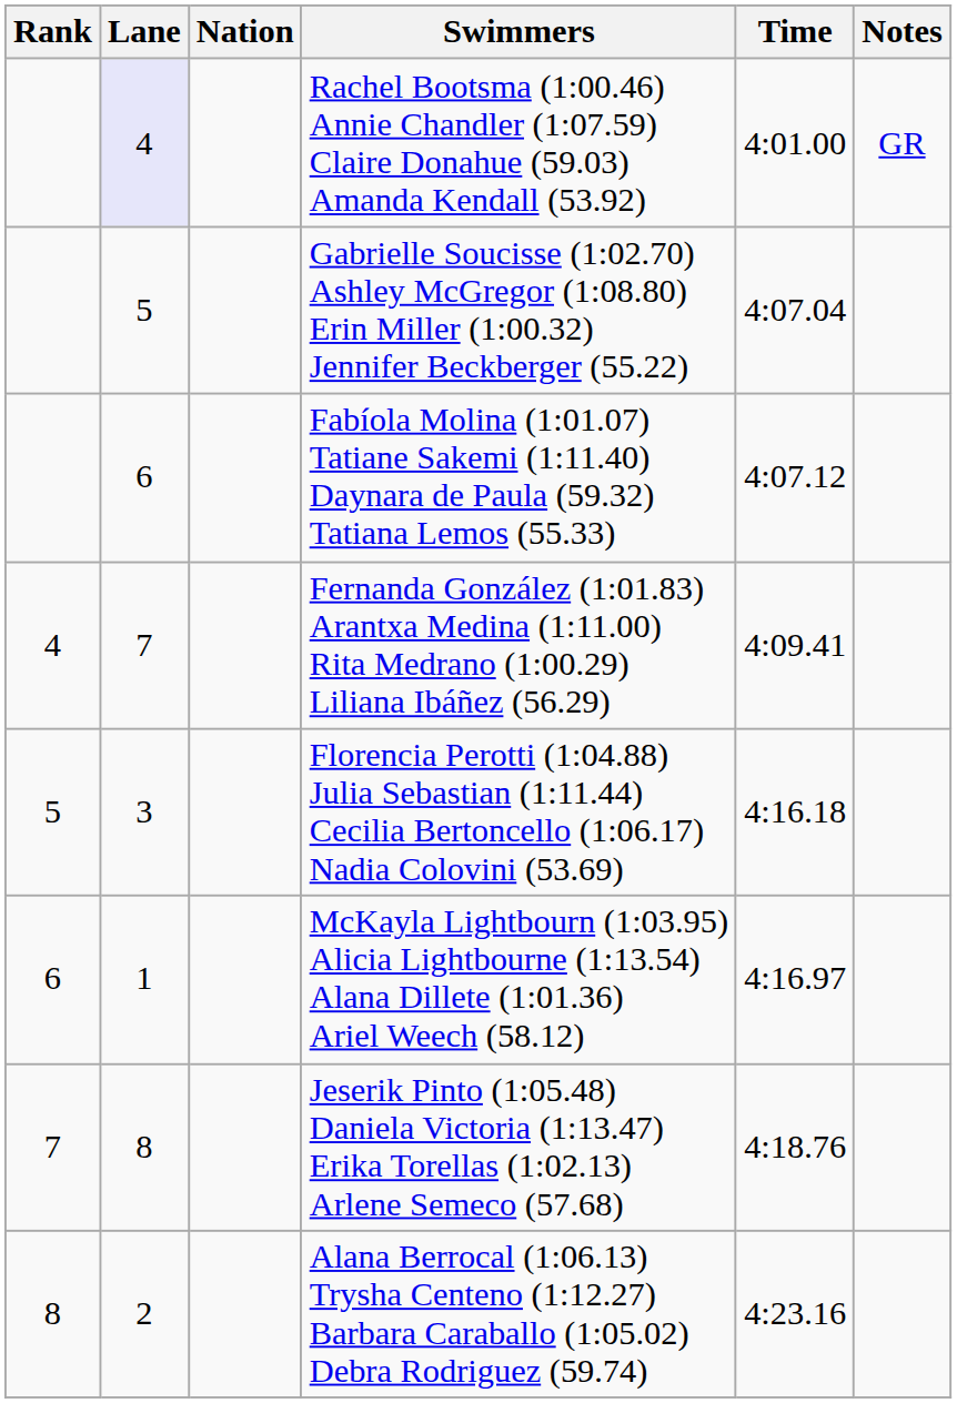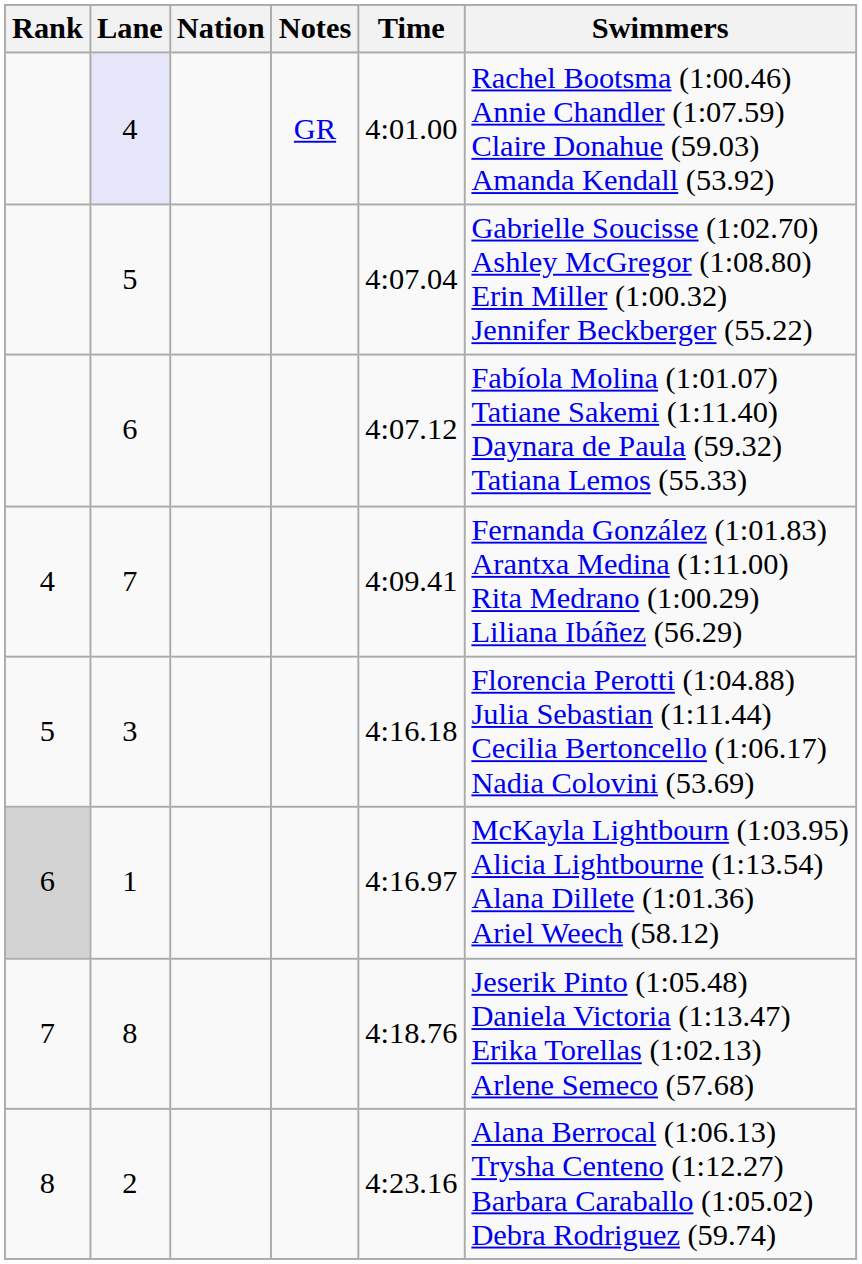columns swapped: Swimmers <-> Notes
row 7 | Rank: no background -> lightgrey background
